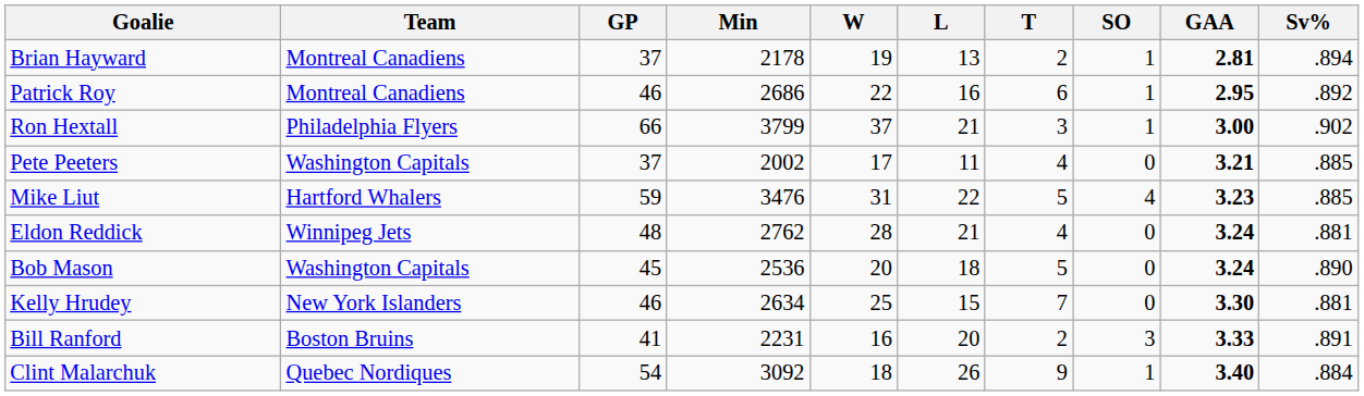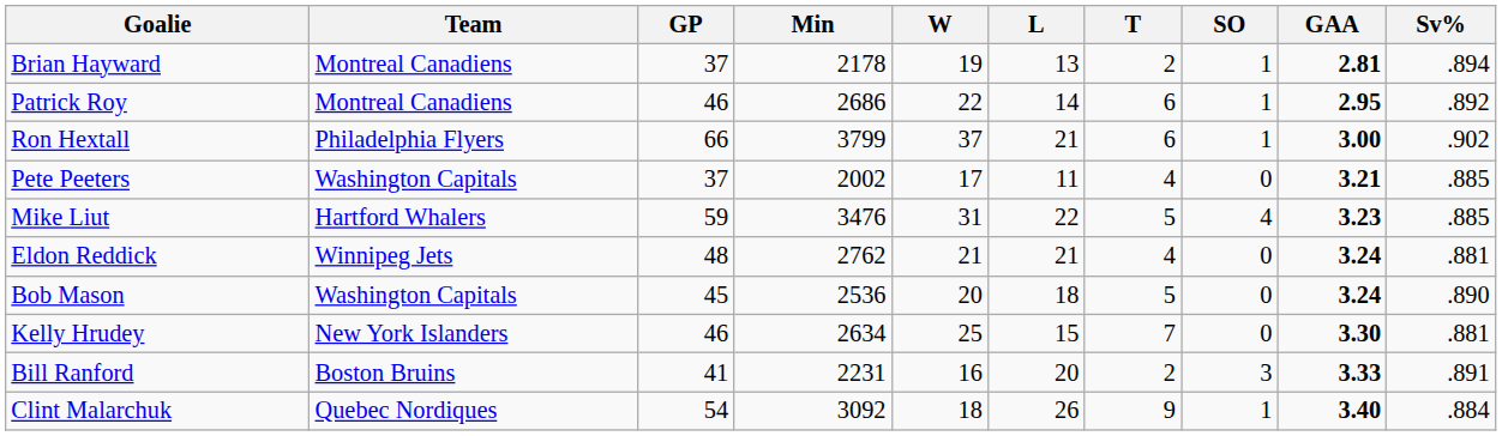Patrick Roy | L: 16 -> 14
Ron Hextall | T: 3 -> 6
Eldon Reddick | W: 28 -> 21
